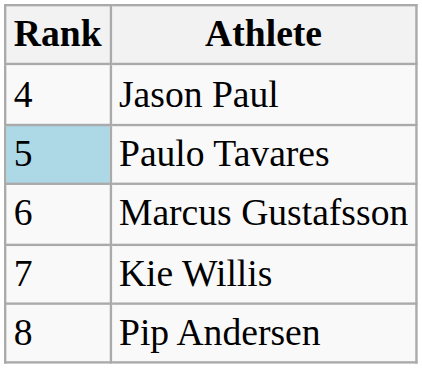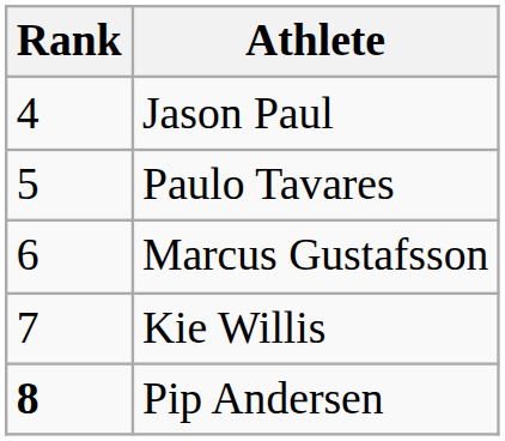Paulo Tavares | Rank: lightblue background -> no background
Pip Andersen | Rank: normal -> bold
